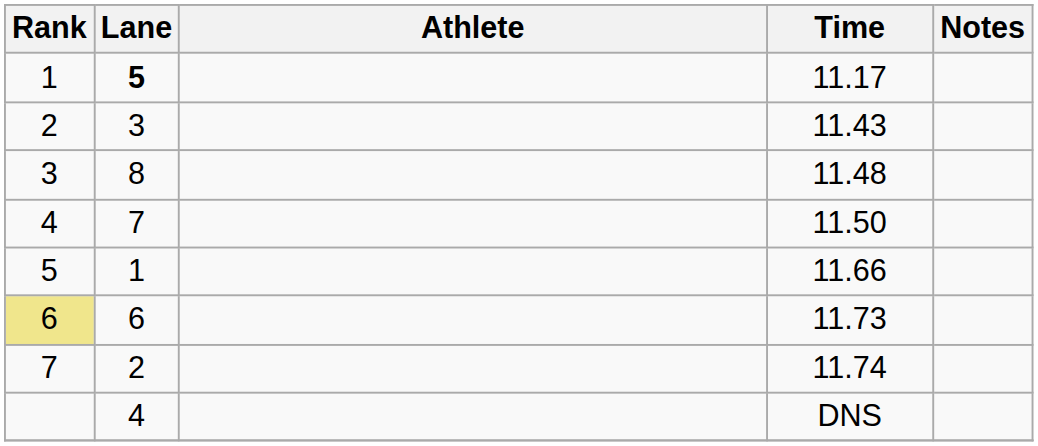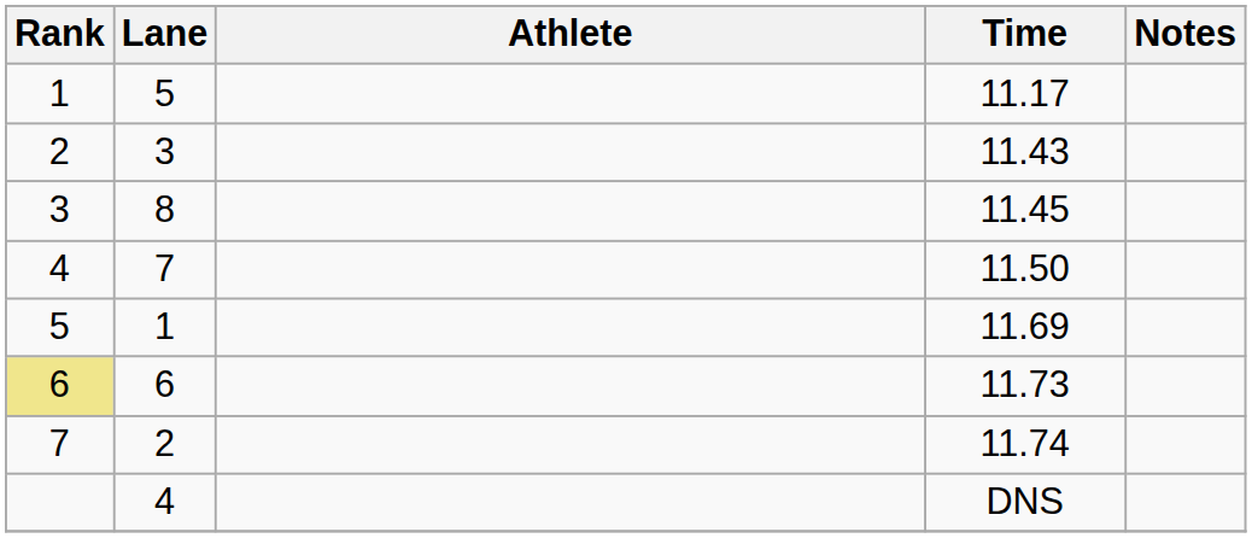row 2 | Lane: bold -> normal
row 4 | Time: 11.48 -> 11.45
row 6 | Time: 11.66 -> 11.69
